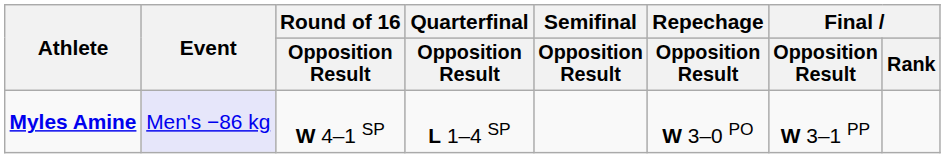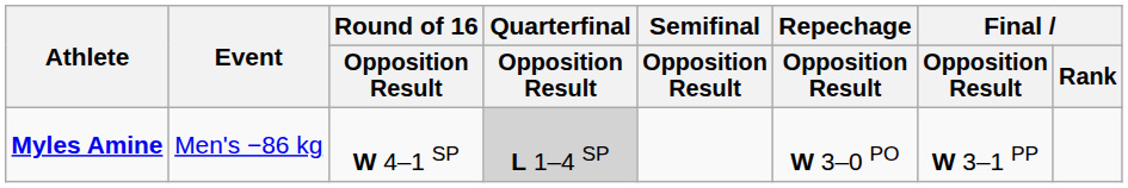Myles Amine | Event: lavender background -> no background
Myles Amine | Quarterfinal / Opposition Result: no background -> lightgrey background
